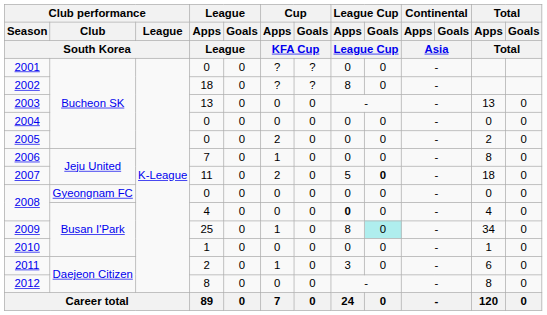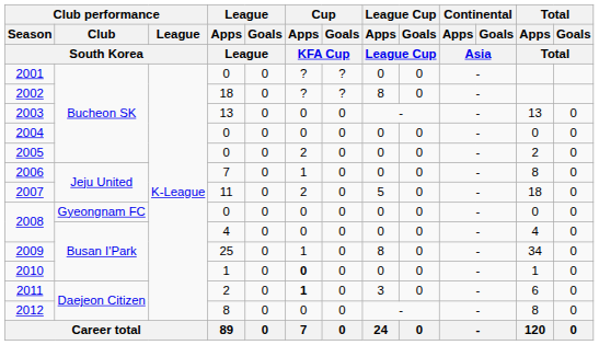2007 | League Cup / Goals / League Cup: bold -> normal
2008 / 4 | League Cup / Apps / League Cup: bold -> normal
2009 | League Cup / Goals / League Cup: paleturquoise background -> no background
2010 | Cup / Apps / KFA Cup: normal -> bold
2011 | Cup / Apps / KFA Cup: normal -> bold
